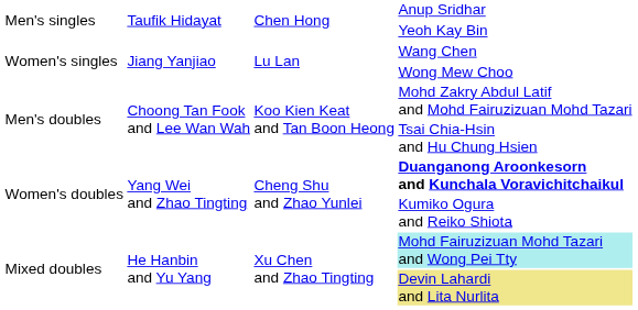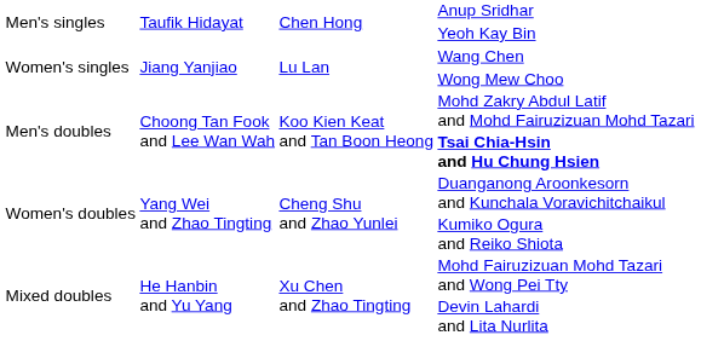Tsai Chia-Hsin and Hu Chung Hsien | column 4: normal -> bold
Duanganong Aroonkesorn and Kunchala Voravichitchaikul | column 4: bold -> normal
Mohd Fairuzizuan Mohd Tazari and Wong Pei Tty | column 4: paleturquoise background -> no background
Devin Lahardi and Lita Nurlita | column 4: khaki background -> no background
